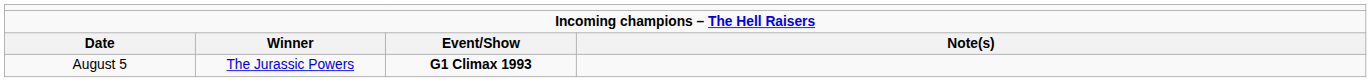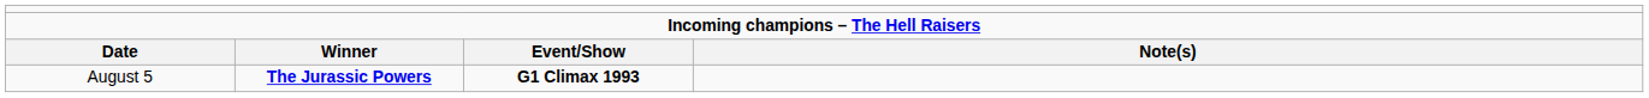August 5 | column 2: normal -> bold
